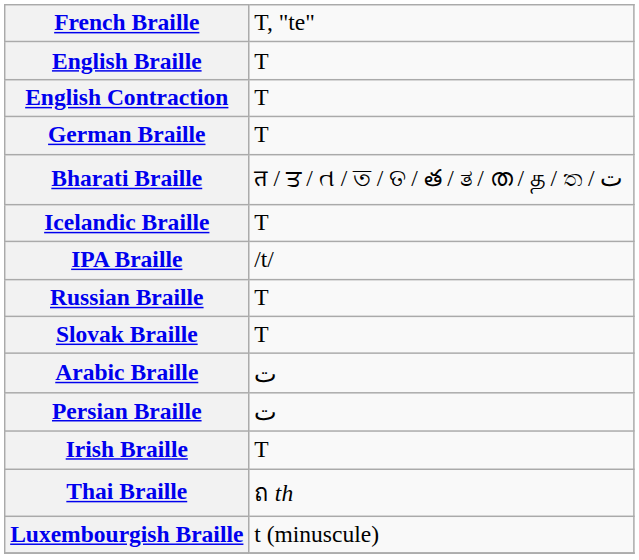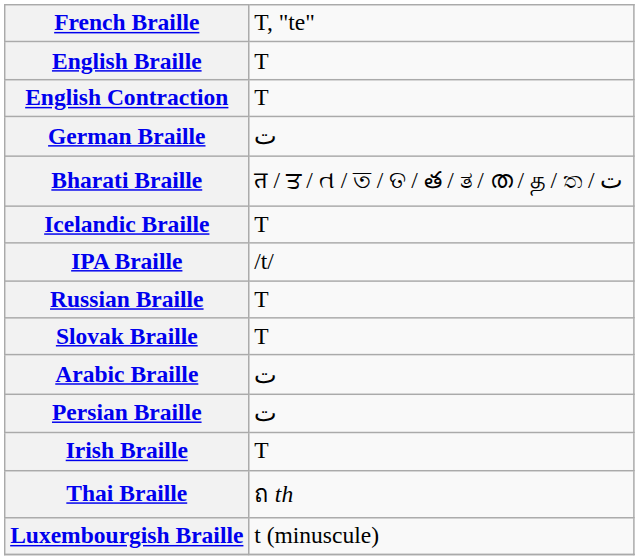German Braille | column 2: T -> ت
